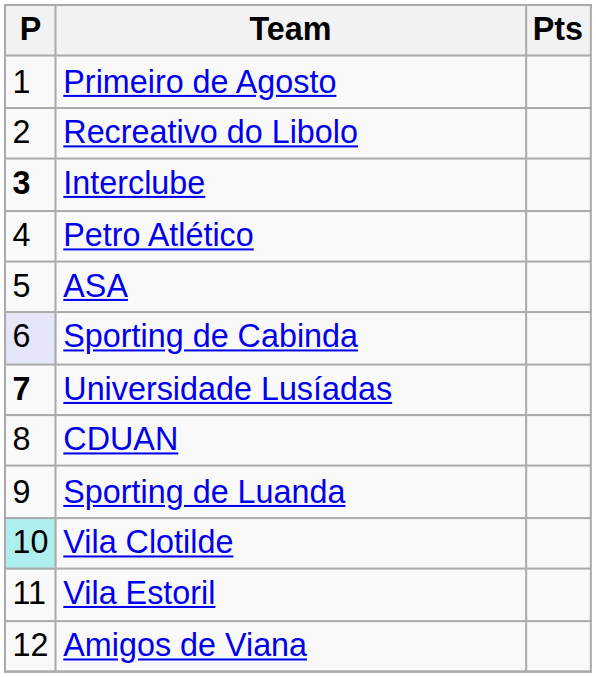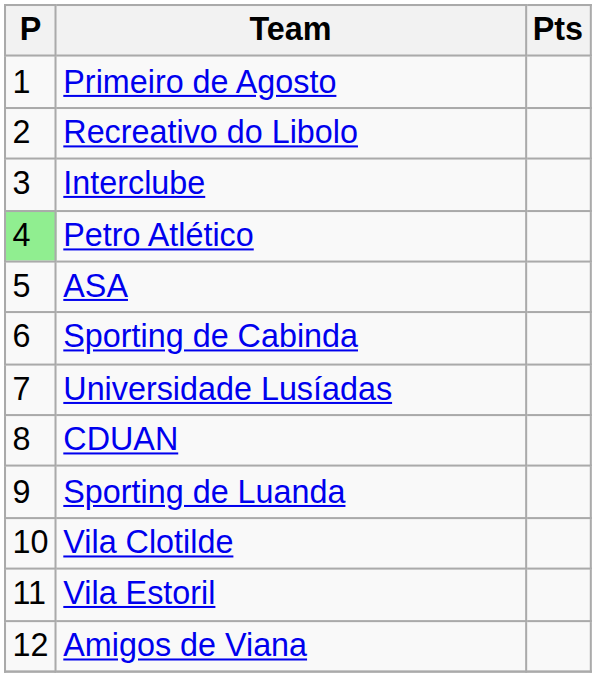Interclube | P: bold -> normal
Petro Atlético | P: no background -> lightgreen background
Sporting de Cabinda | P: lavender background -> no background
Universidade Lusíadas | P: bold -> normal
Vila Clotilde | P: paleturquoise background -> no background
